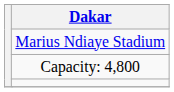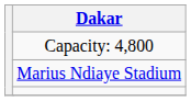row 2 | Dakar: Marius Ndiaye Stadium -> Capacity: 4,800
row 3 | Dakar: Capacity: 4,800 -> Marius Ndiaye Stadium
